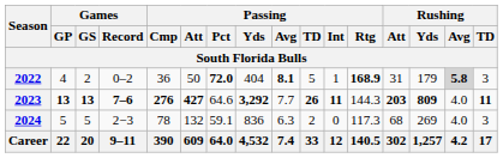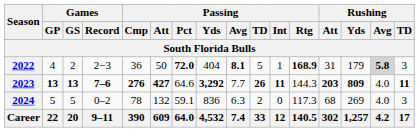2022 | Games / Record / South Florida Bulls: 0–2 -> 2−3
2024 | Games / Record / South Florida Bulls: 2−3 -> 0–2
